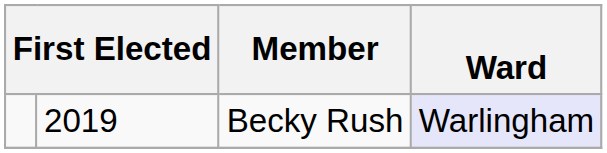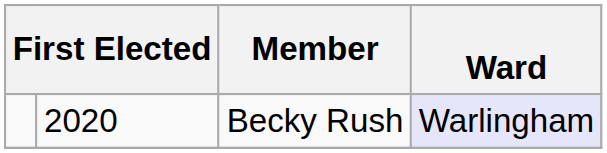Becky Rush | column 2: 2019 -> 2020
